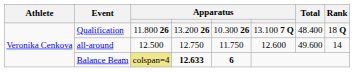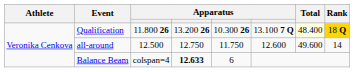Qualification | Total: no background -> lightyellow background
Qualification | Rank: no background -> gold background
Balance Beam | column 3: khaki background -> no background
Balance Beam | column 5: bold -> normal
